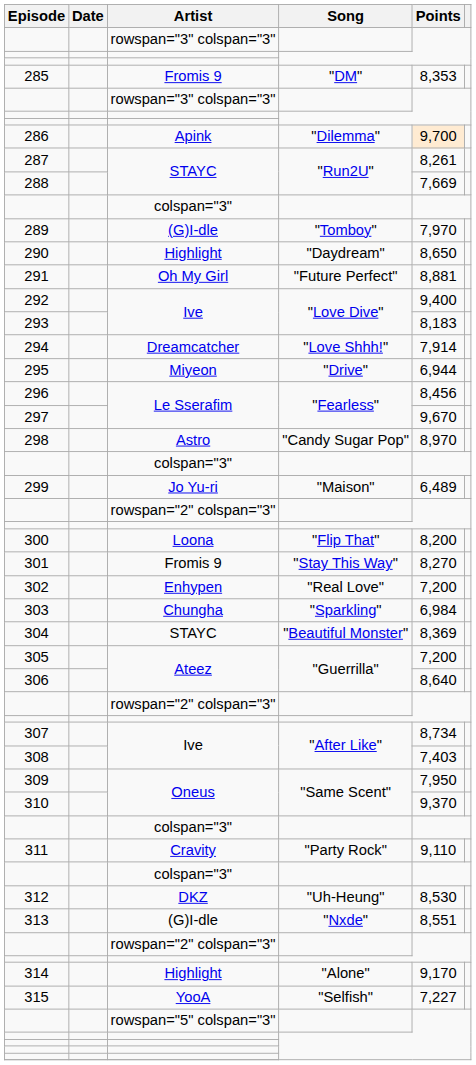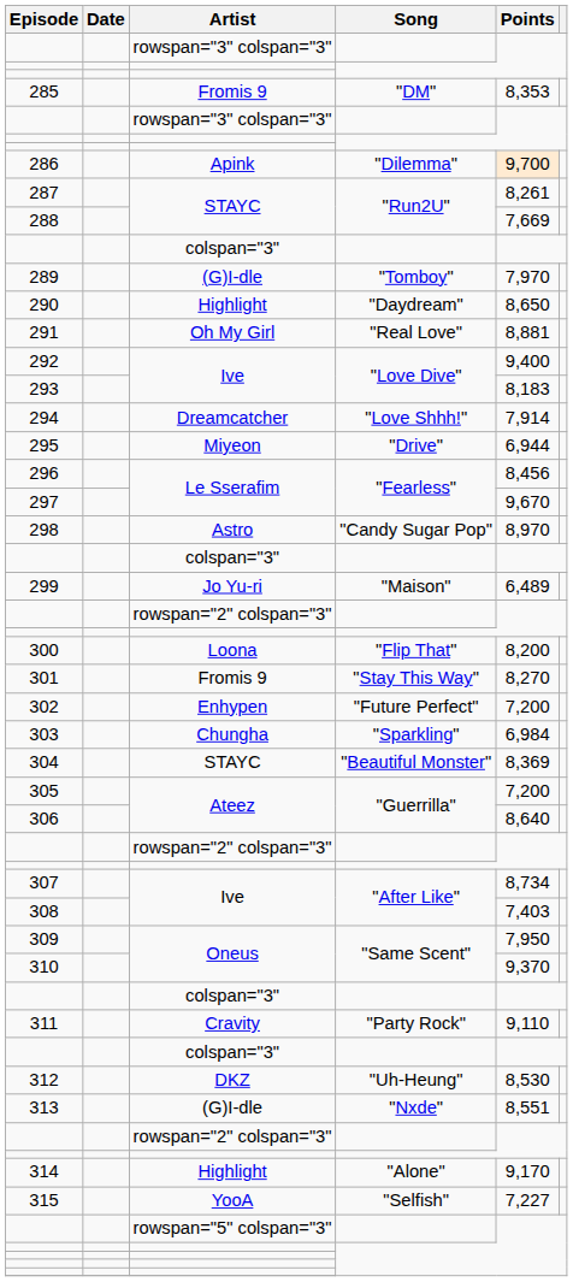291 | Song: "Future Perfect" -> "Real Love"
302 | Song: "Real Love" -> "Future Perfect"
